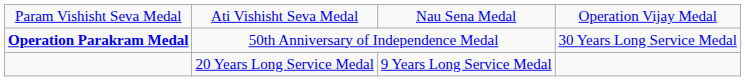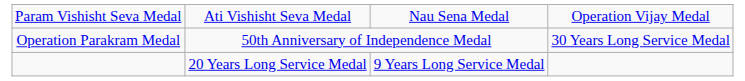Operation Parakram Medal | column 1: bold -> normal
